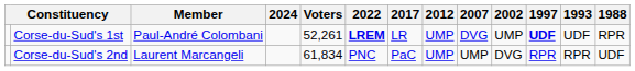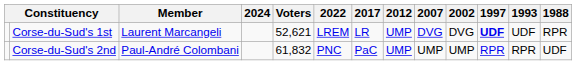Corse-du-Sud's 1st | Member: Paul-André Colombani -> Laurent Marcangeli
Corse-du-Sud's 1st | Voters: 52,261 -> 52,621
Corse-du-Sud's 1st | 2022: bold -> normal
Corse-du-Sud's 1st | 2002: UMP -> DVG
Corse-du-Sud's 2nd | Member: Laurent Marcangeli -> Paul-André Colombani
Corse-du-Sud's 2nd | Voters: 61,834 -> 61,832
Corse-du-Sud's 2nd | 2002: DVG -> UMP
